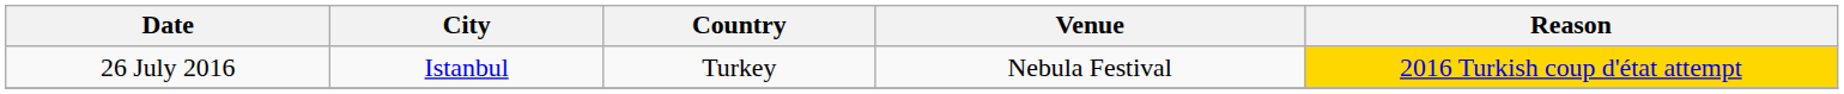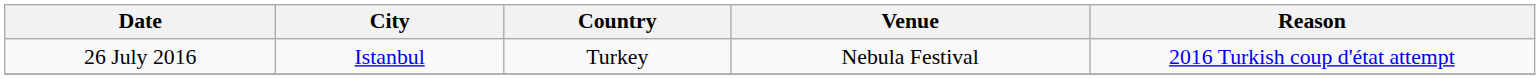26 July 2016 | Reason: gold background -> no background
